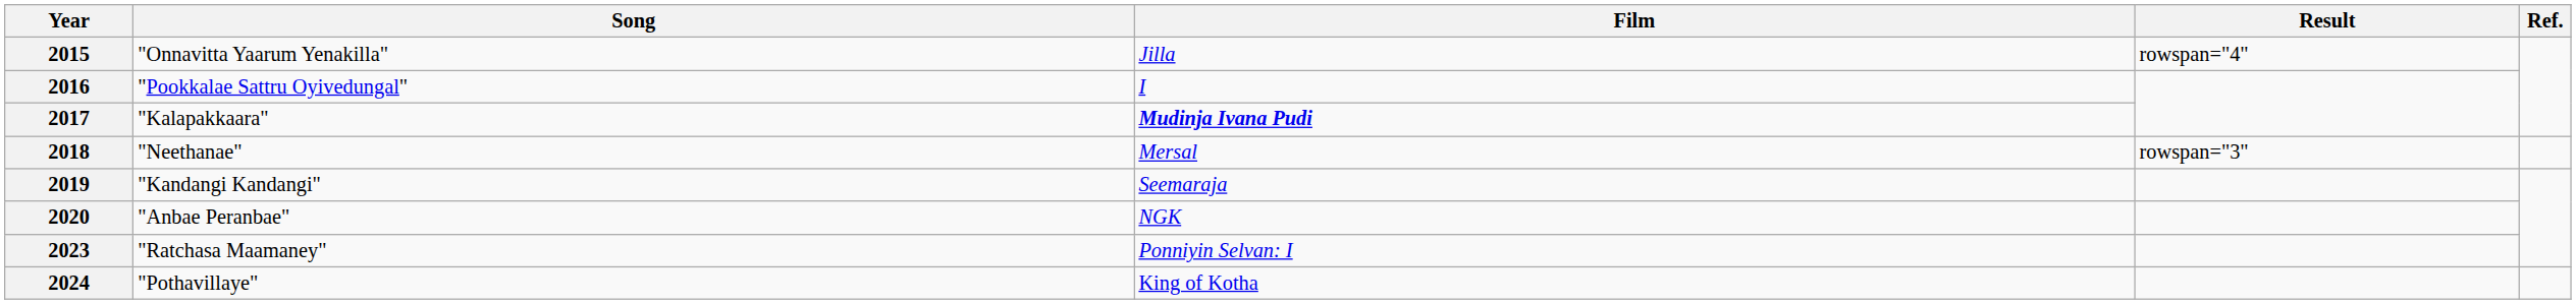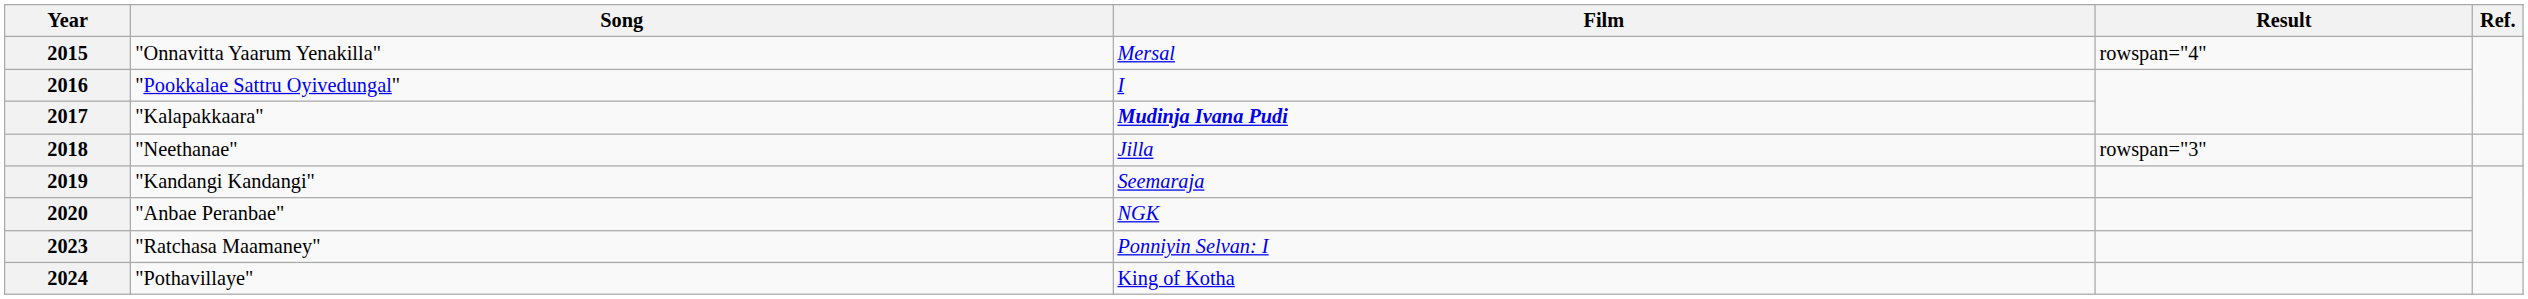2015 | Film: Jilla -> Mersal
2018 | Film: Mersal -> Jilla
